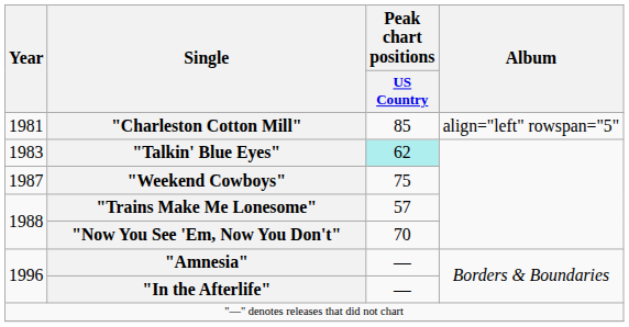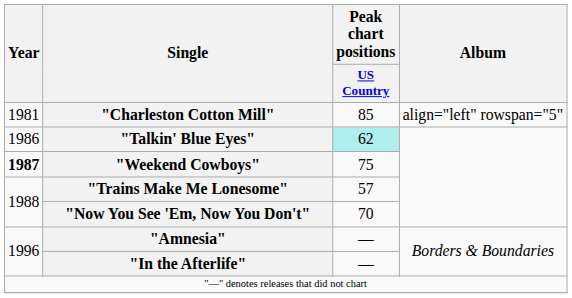"Talkin' Blue Eyes" | Year: 1983 -> 1986
"Weekend Cowboys" | Year: normal -> bold
